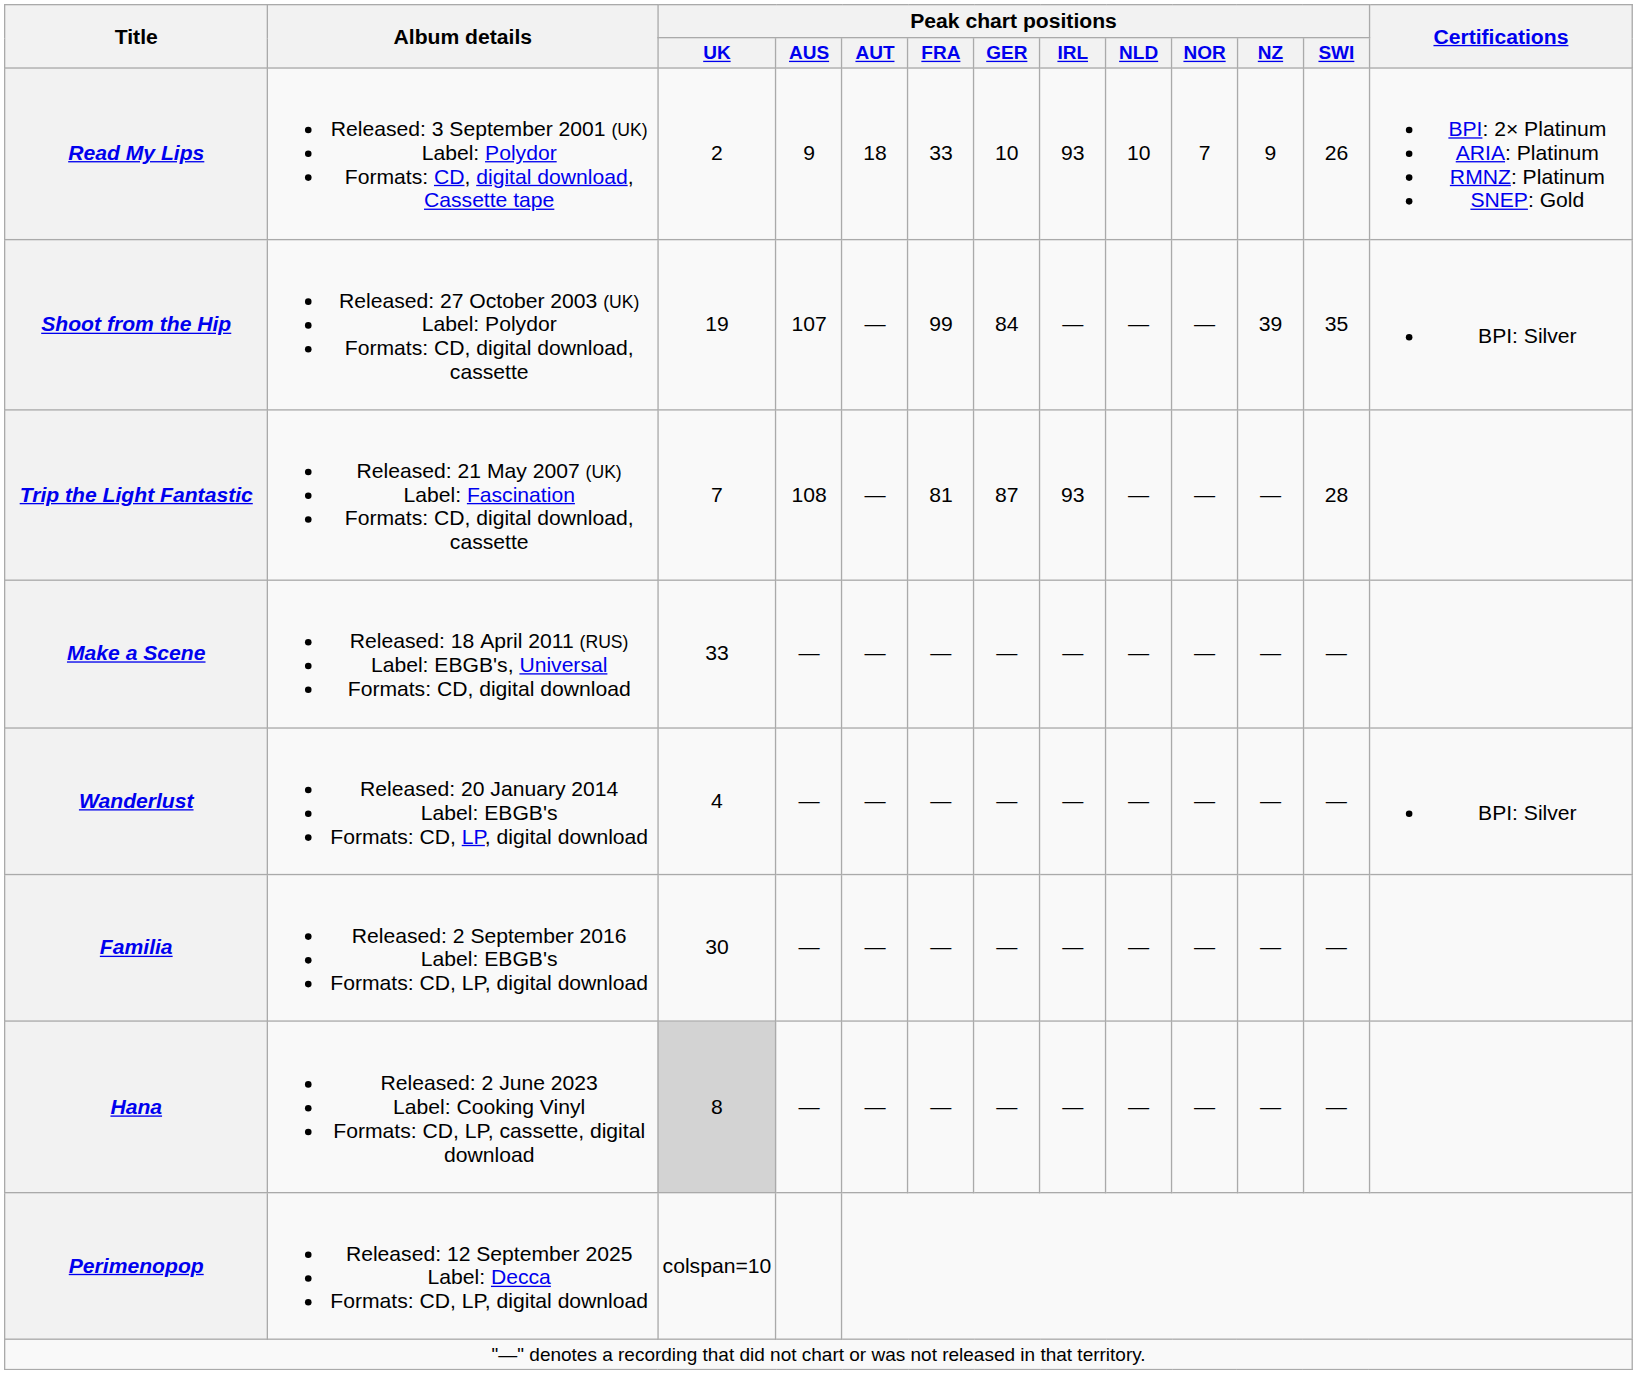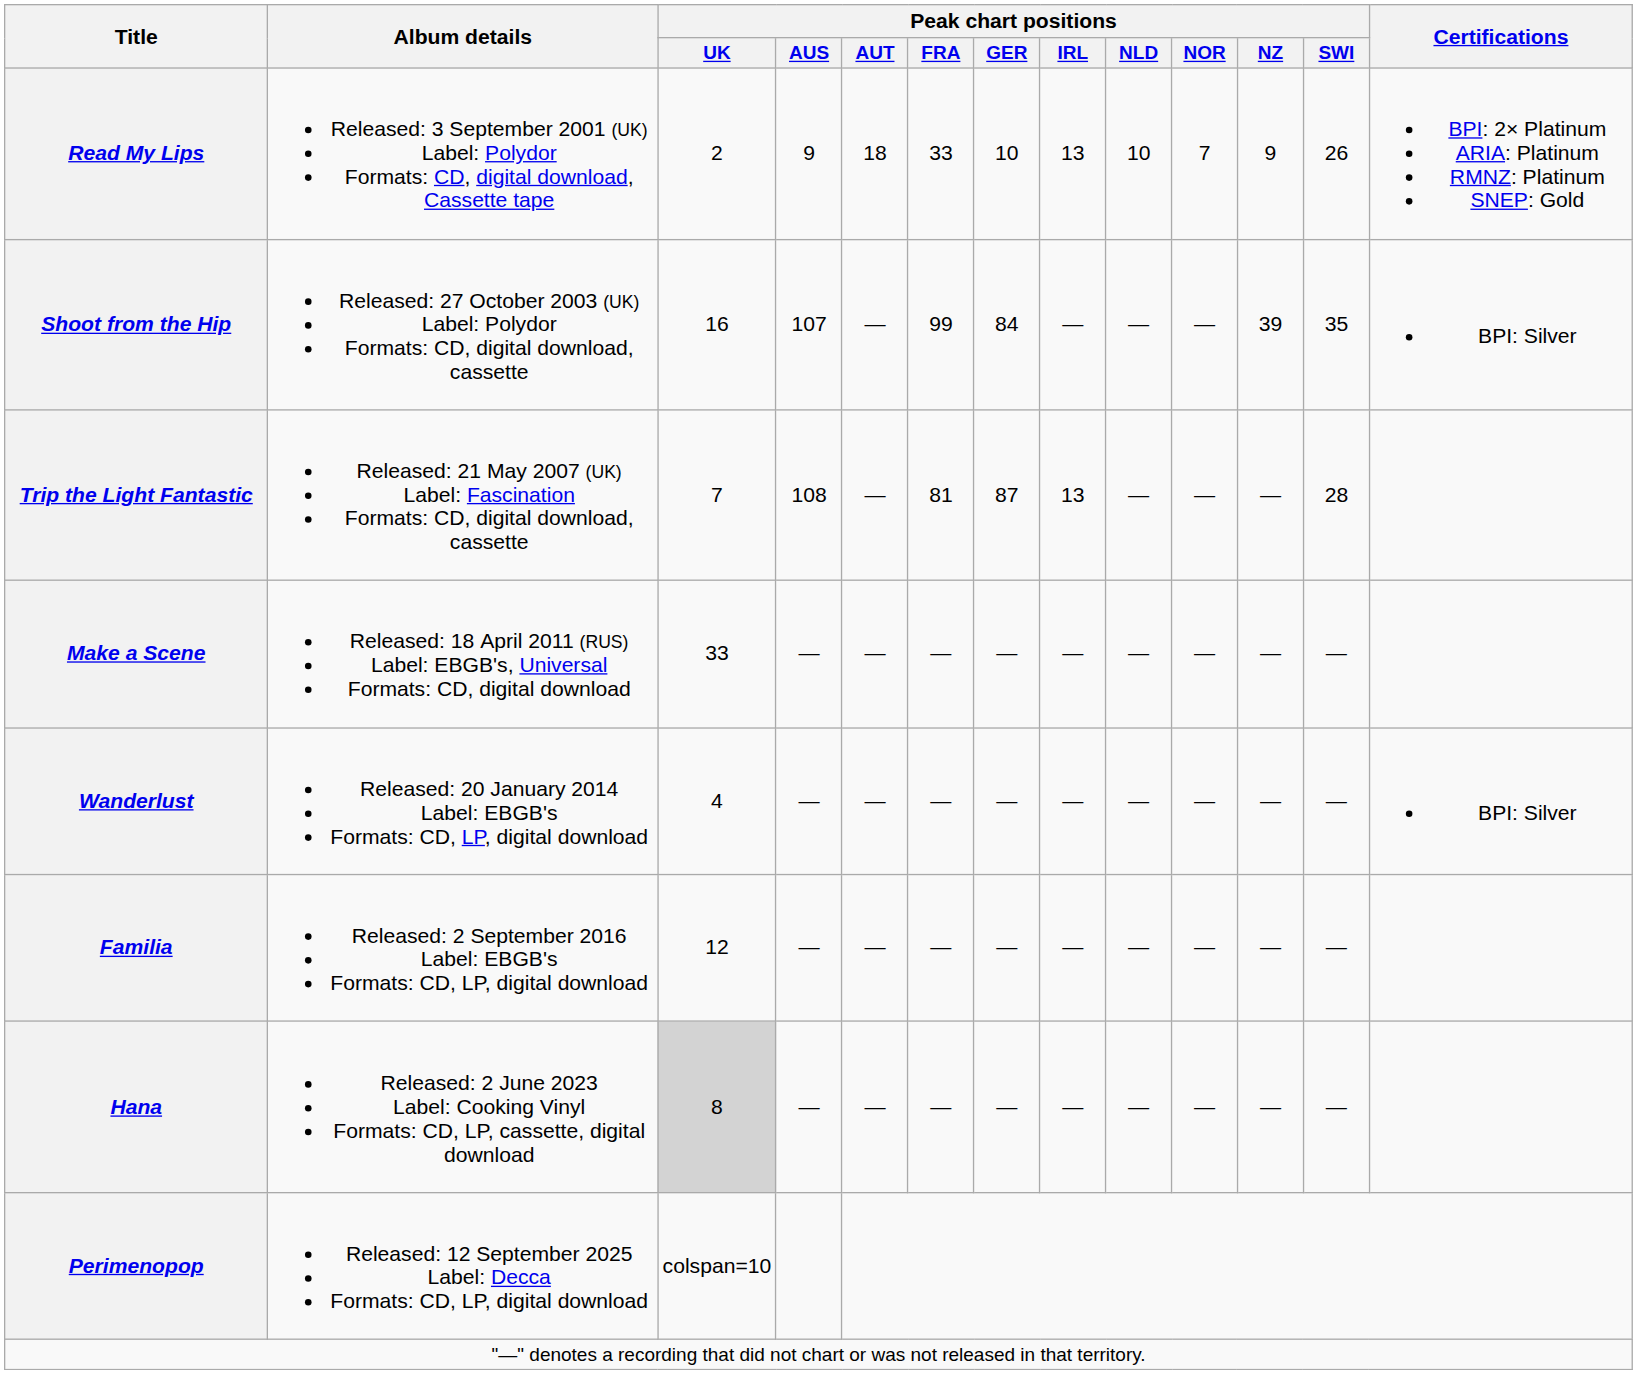Read My Lips | Peak chart positions / IRL: 93 -> 13
Shoot from the Hip | Peak chart positions / UK: 19 -> 16
Trip the Light Fantastic | Peak chart positions / IRL: 93 -> 13
Familia | Peak chart positions / UK: 30 -> 12
